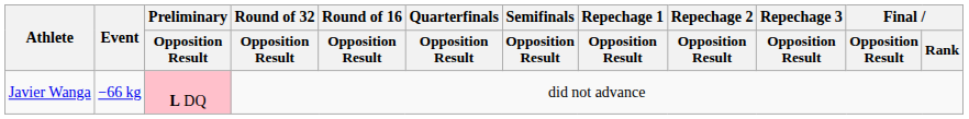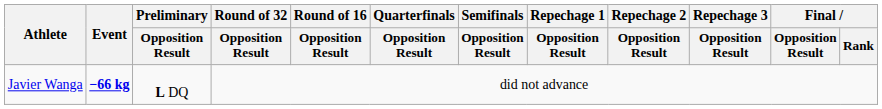Javier Wanga | Event: normal -> bold
Javier Wanga | Preliminary / Opposition Result: pink background -> no background
